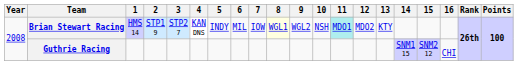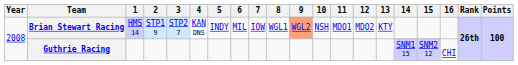Brian Stewart Racing | 8: lightyellow background -> no background
Brian Stewart Racing | 9: no background -> lightsalmon background
Brian Stewart Racing | 11: paleturquoise background -> no background
